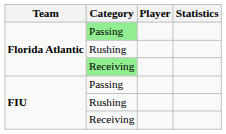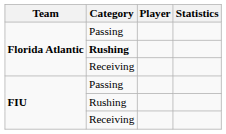Florida Atlantic / Passing | Category: lightgreen background -> no background
Florida Atlantic / Rushing | Category: normal -> bold
Florida Atlantic / Receiving | Category: lightgreen background -> no background
